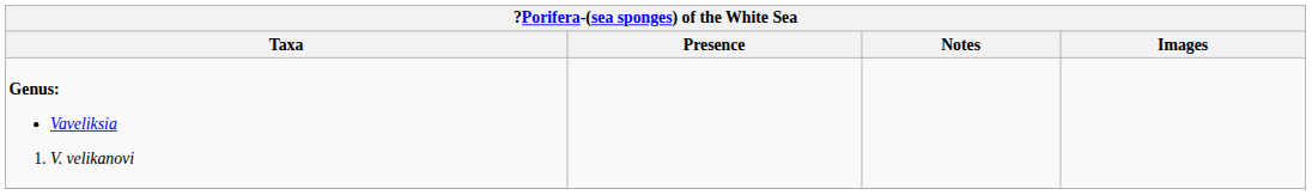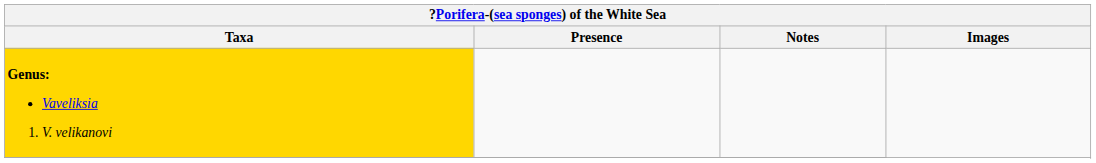Genus: Vaveliksia V. velikanovi | Taxa: no background -> gold background
